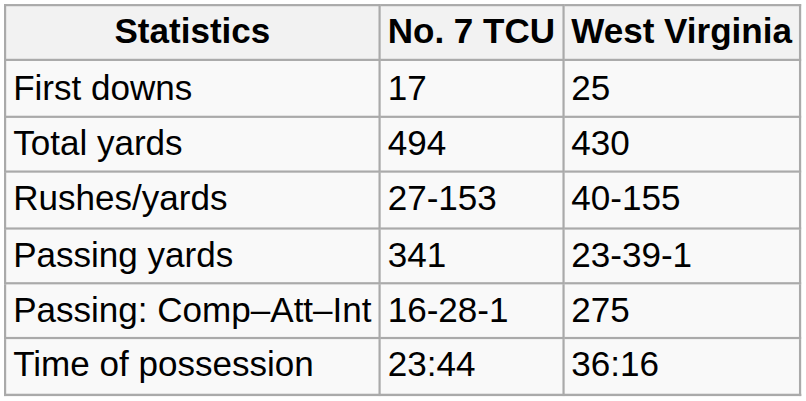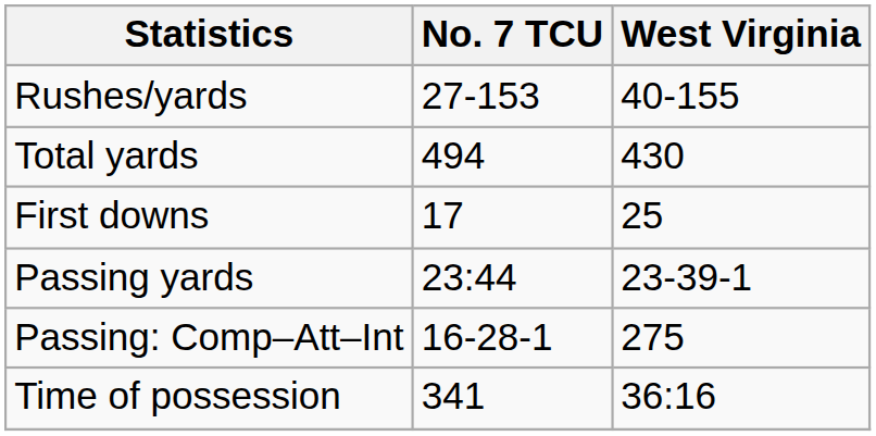rows swapped: First downs <-> Rushes/yards
Passing yards | No. 7 TCU: 341 -> 23:44
Time of possession | No. 7 TCU: 23:44 -> 341
